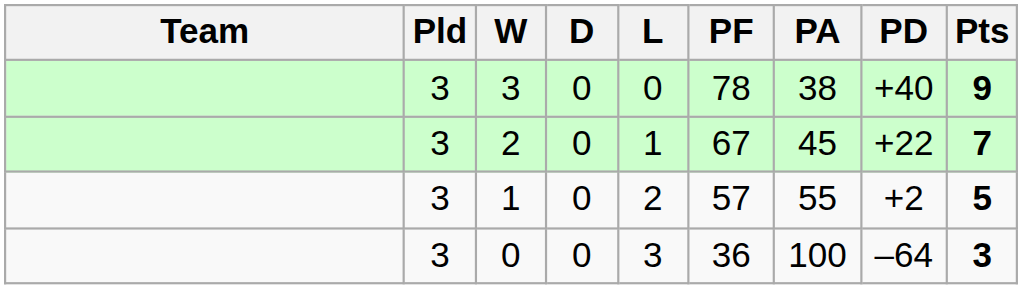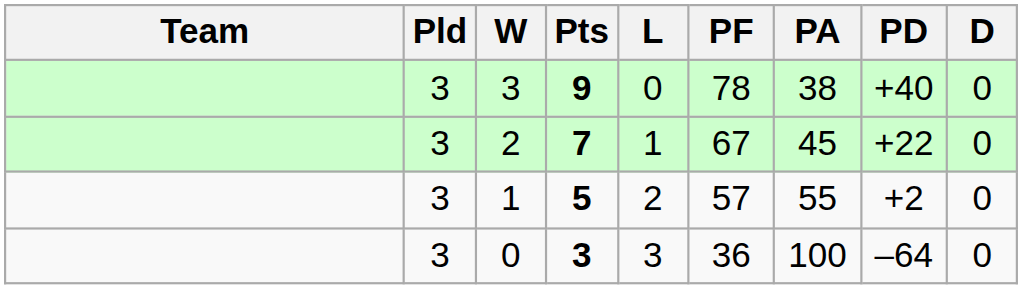columns swapped: D <-> Pts
